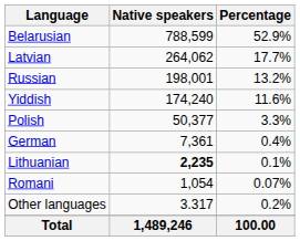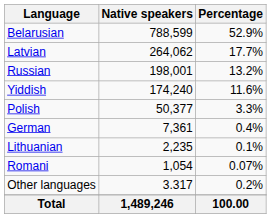Lithuanian | Native speakers: bold -> normal
